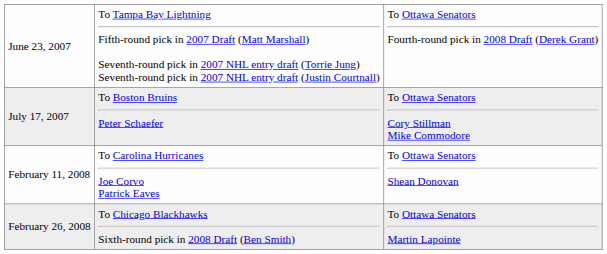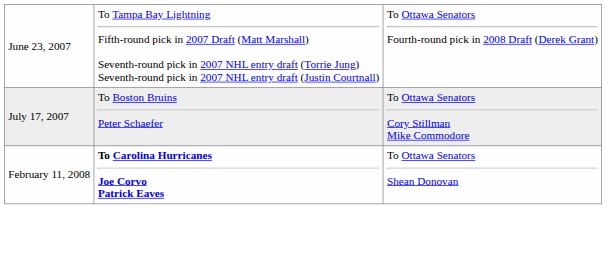February 11, 2008 | column 2: normal -> bold
- row: February 26, 2008 | To Chicago Blackhawks Sixth-round pick in 2008 Draft (Ben Smith) | To Ottawa Senators Martin Lapointe
